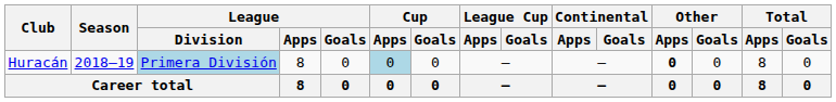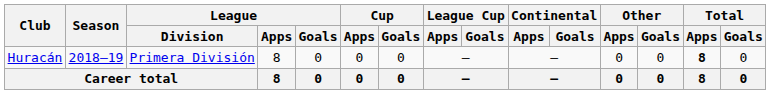Huracán | League / Division: lightblue background -> no background
Huracán | Cup / Apps: lightblue background -> no background
Huracán | Other / Apps: bold -> normal
Huracán | Total / Apps: normal -> bold
